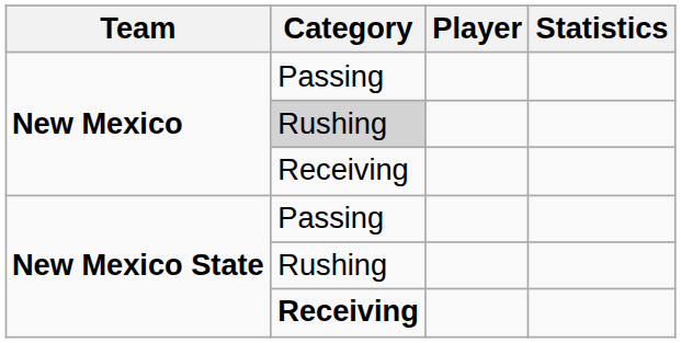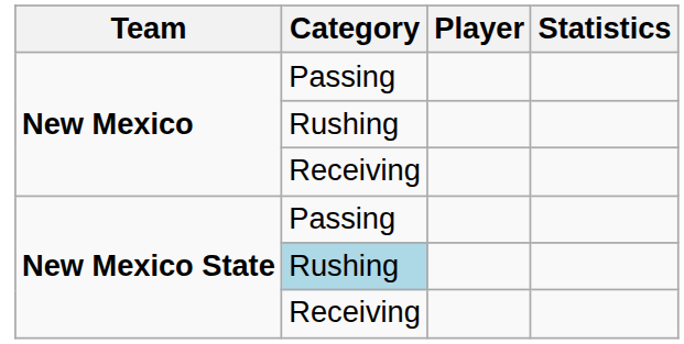New Mexico / Rushing | Category: lightgrey background -> no background
New Mexico State / Rushing | Category: no background -> lightblue background
New Mexico State / Receiving | Category: bold -> normal
